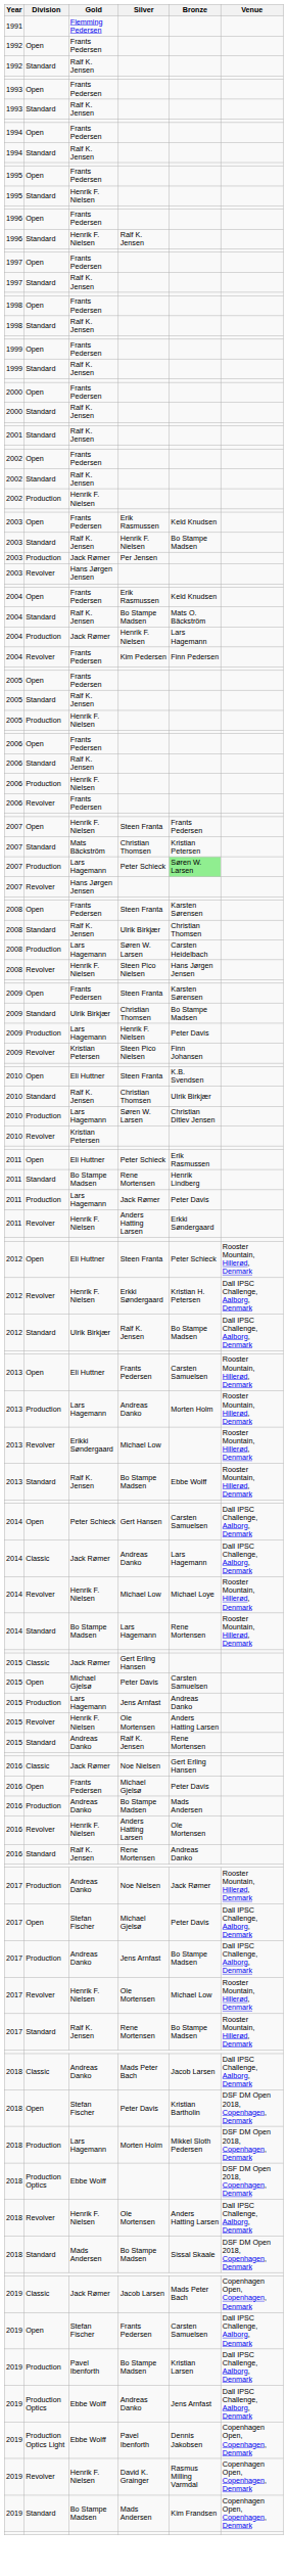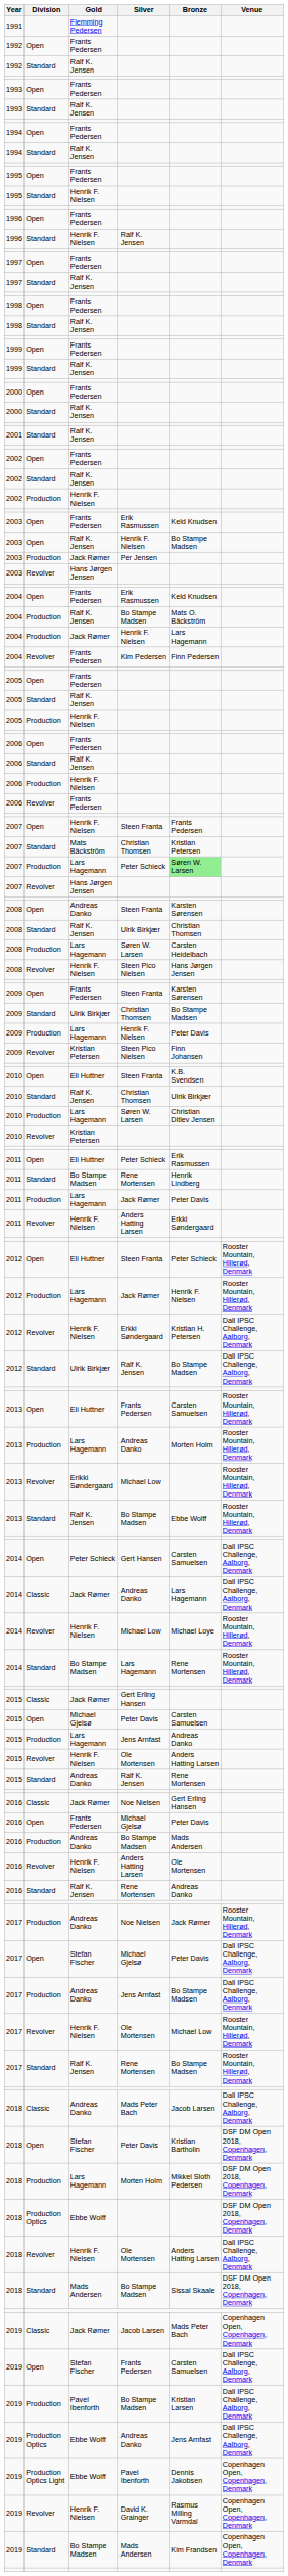2003 / Henrik F. Nielsen | Division: Standard -> Open
2004 / Bo Stampe Madsen | Division: Standard -> Production
2008 / Steen Franta | Gold: Frants Pedersen -> Andreas Danko
+ row: 2012 | Production | Lars Hagemann | Jack Rømer | Henrik F. Nielsen | Rooster Mountain, Hillerød, Denmark
